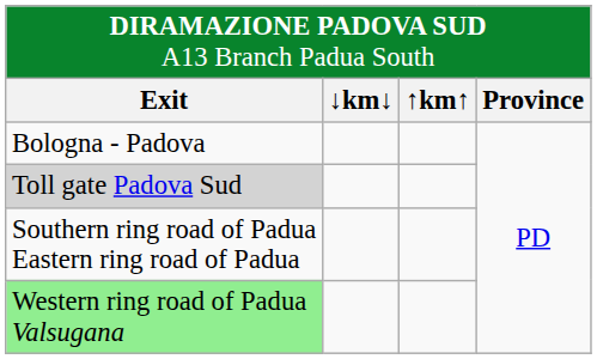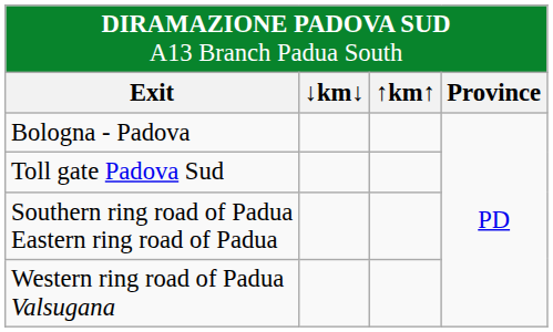Toll gate Padova Sud | column 1: lightgrey background -> no background
Western ring road of Padua Valsugana | column 1: lightgreen background -> no background
